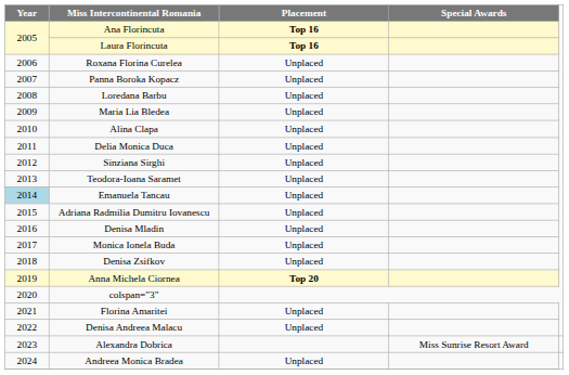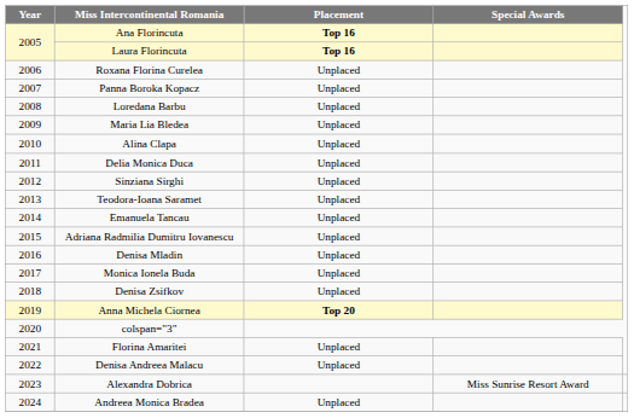Emanuela Tancau | Year: lightblue background -> no background
